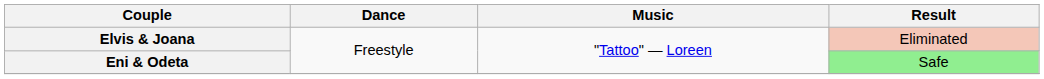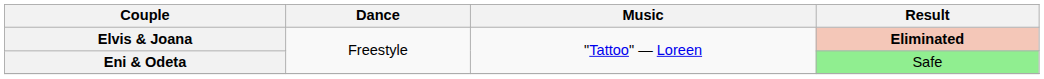Elvis & Joana | Result: normal -> bold
